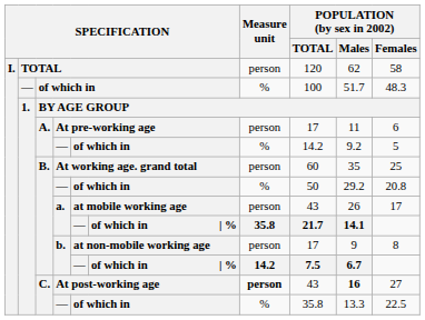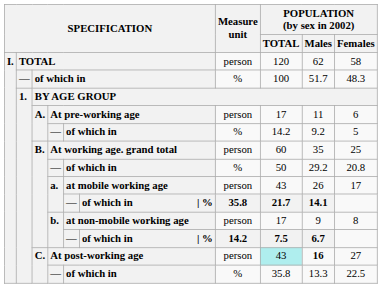At post-working age | Measure unit: bold -> normal
At post-working age | POPULATION (by sex in 2002) / TOTAL: no background -> paleturquoise background
